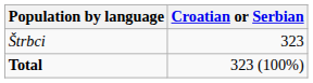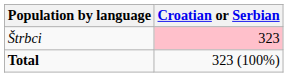Štrbci | Croatian or Serbian: no background -> pink background
